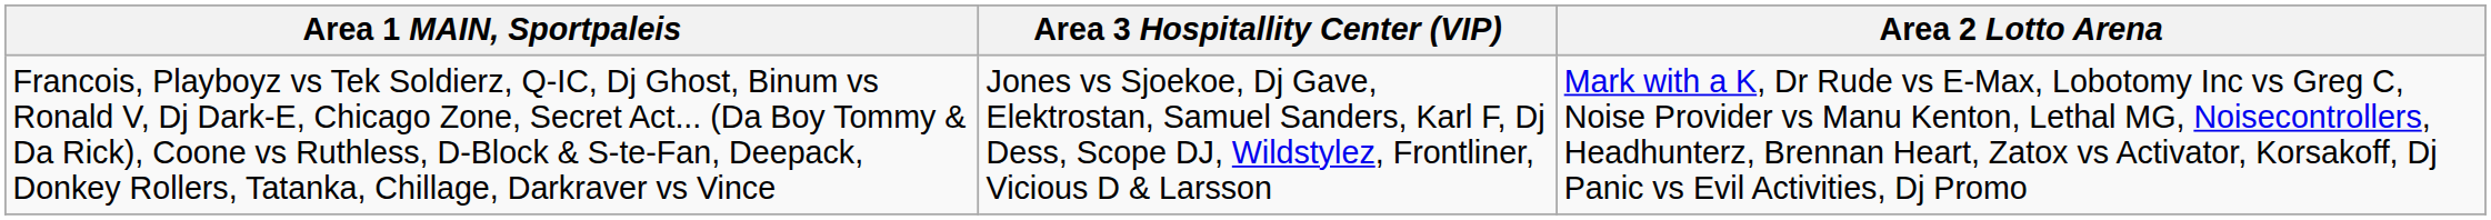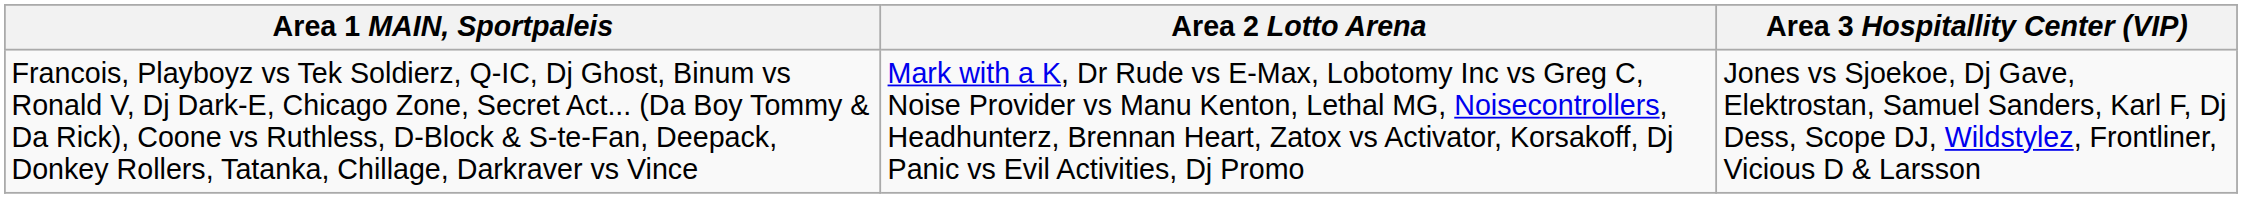columns swapped: Area 2 Lotto Arena <-> Area 3 Hospitallity Center (VIP)
